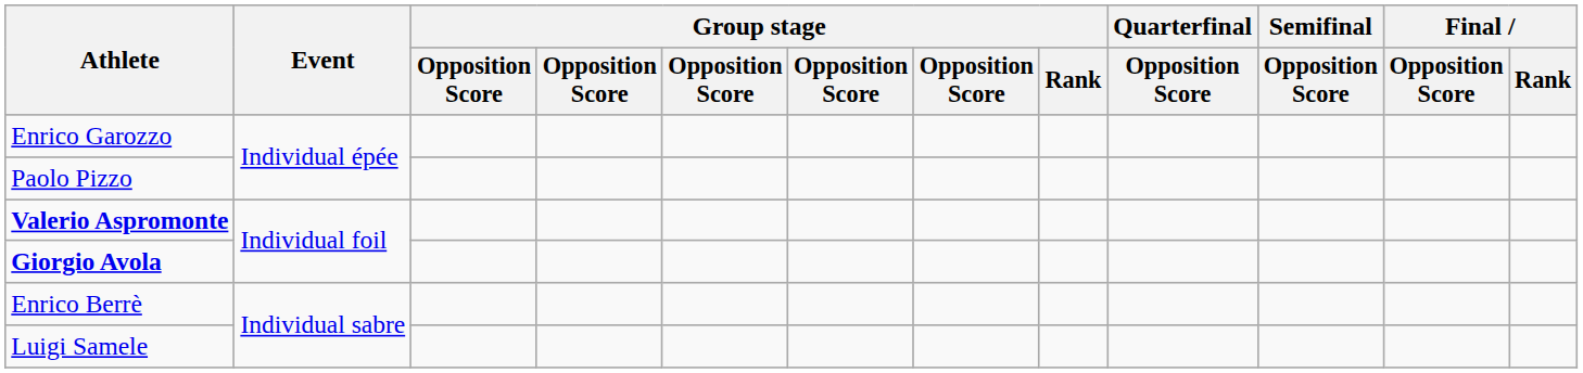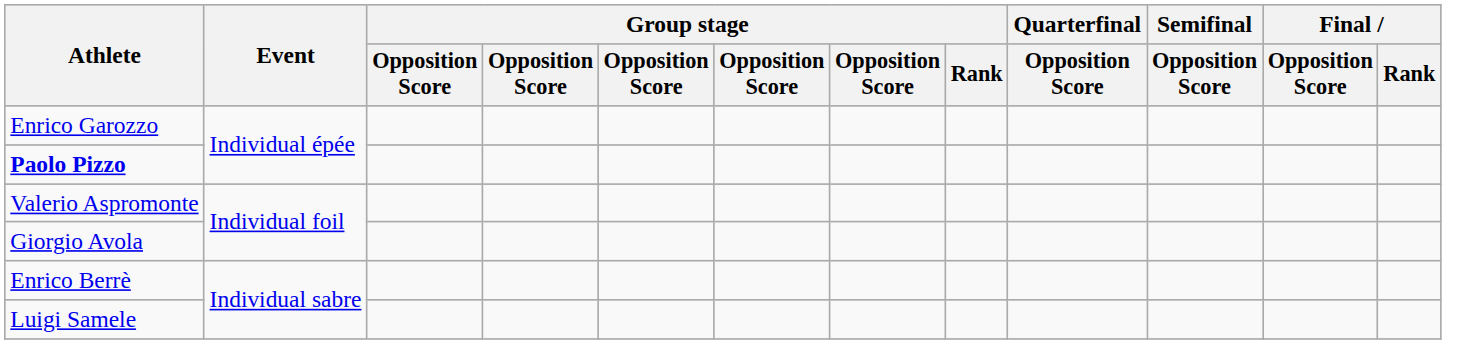Paolo Pizzo | Athlete: normal -> bold
Valerio Aspromonte | Athlete: bold -> normal
Giorgio Avola | Athlete: bold -> normal
